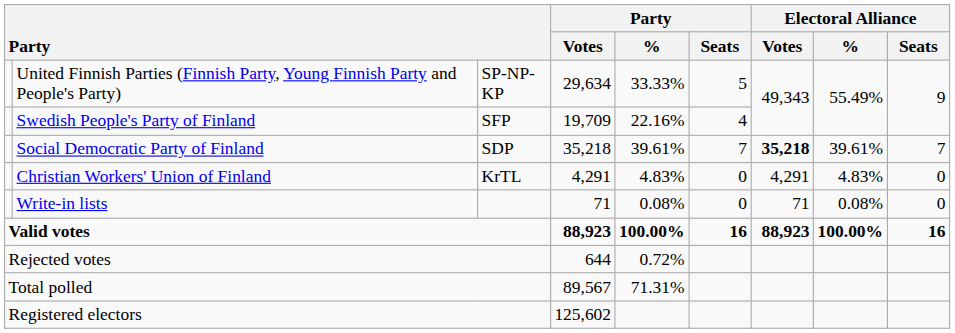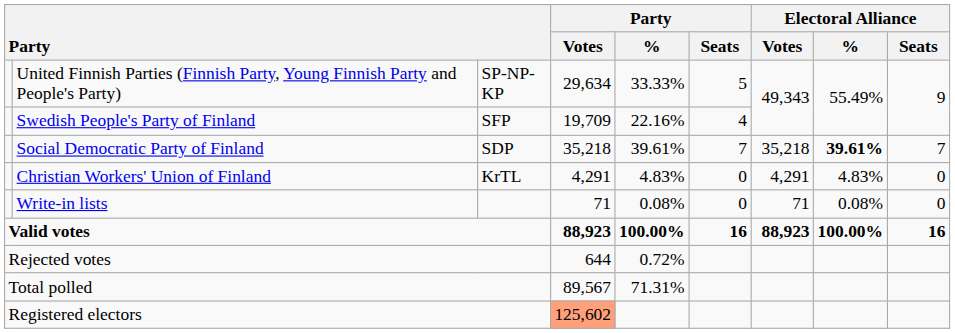Social Democratic Party of Finland | Electoral Alliance / Votes: bold -> normal
Social Democratic Party of Finland | Electoral Alliance / %: normal -> bold
Registered electors | Party / Votes: no background -> lightsalmon background
